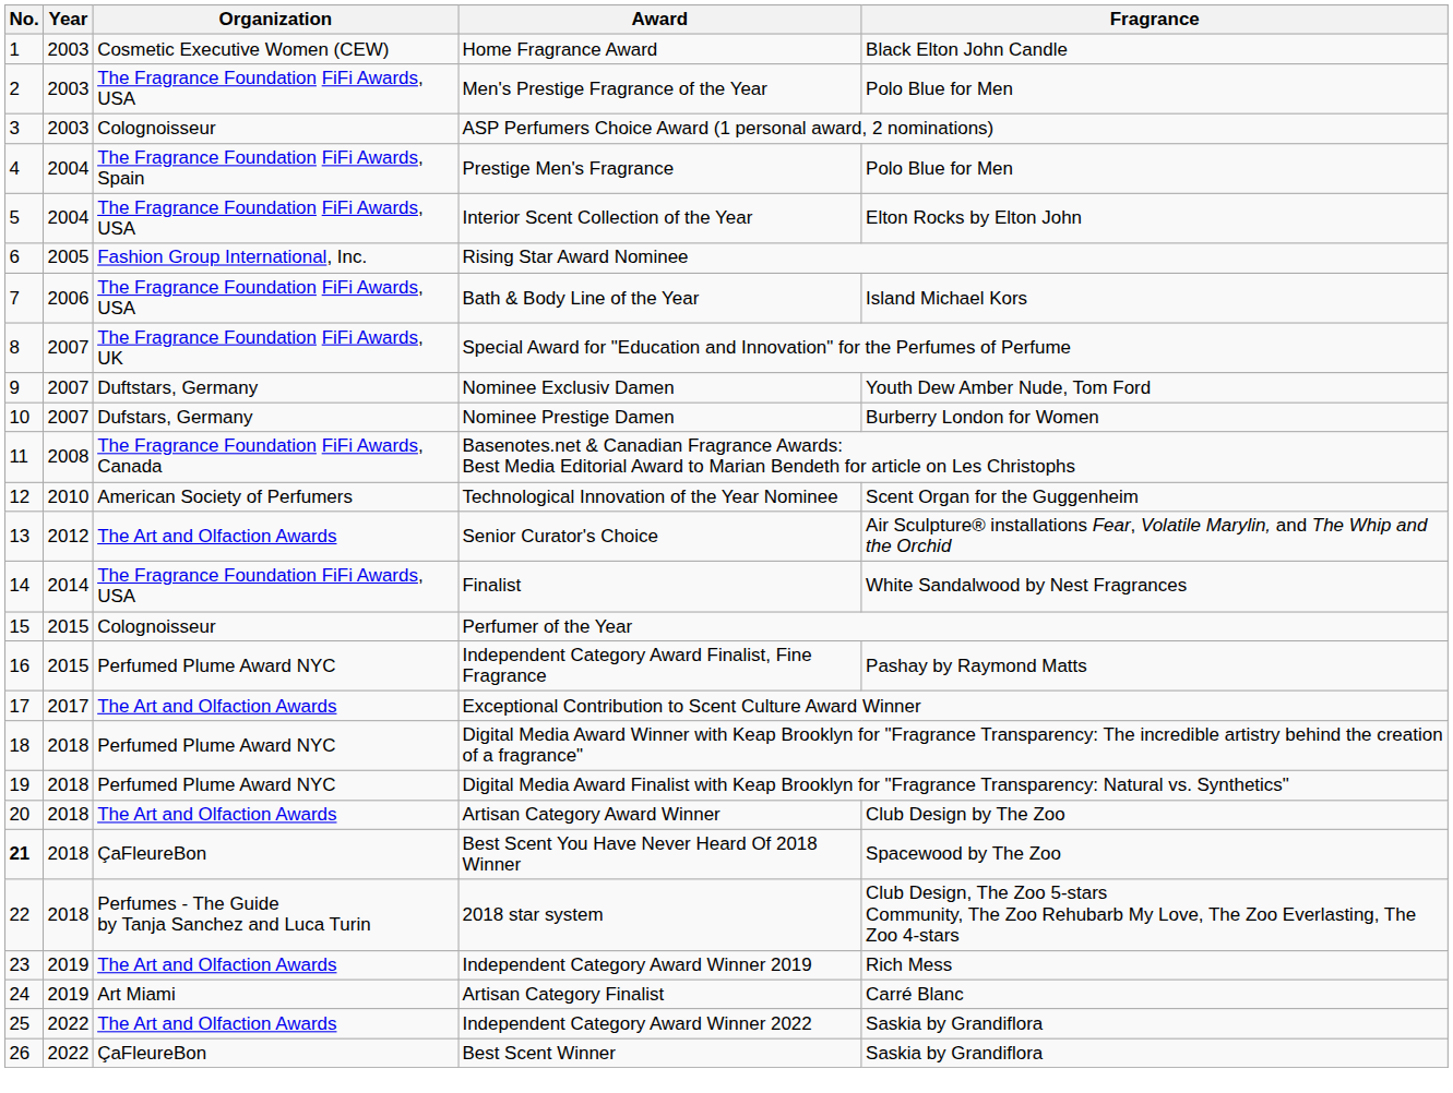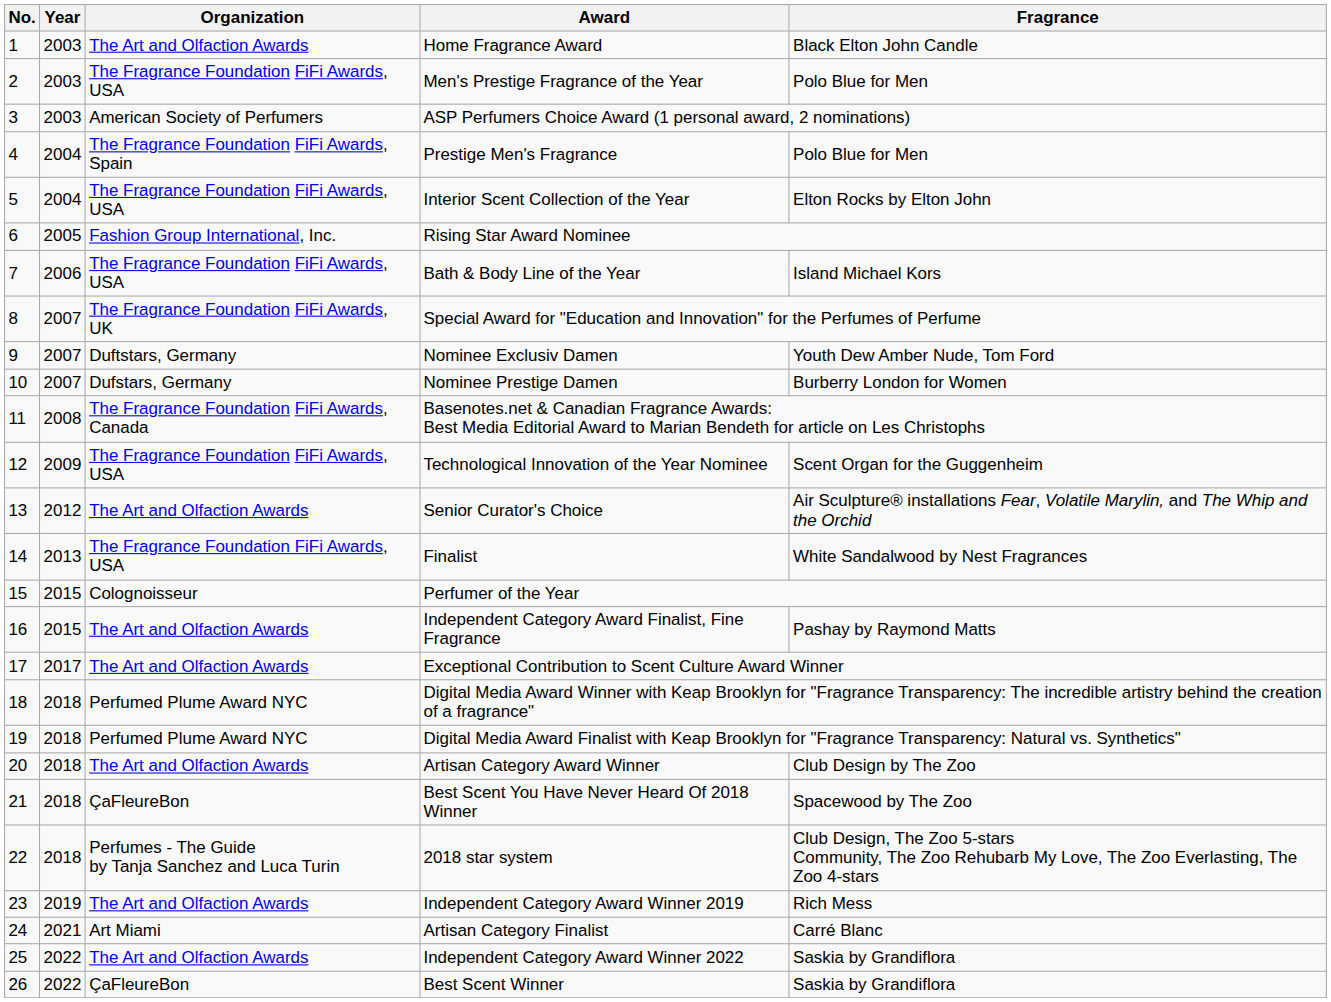Home Fragrance Award | Organization: Cosmetic Executive Women (CEW) -> The Art and Olfaction Awards
ASP Perfumers Choice Award (1 personal award, 2 nominations) | Organization: Colognoisseur -> American Society of Perfumers
Technological Innovation of the Year Nominee | Year: 2010 -> 2009
Technological Innovation of the Year Nominee | Organization: American Society of Perfumers -> The Fragrance Foundation FiFi Awards, USA
Finalist | Year: 2014 -> 2013
Independent Category Award Finalist, Fine Fragrance | Organization: Perfumed Plume Award NYC -> The Art and Olfaction Awards
Best Scent You Have Never Heard Of 2018 Winner | No.: bold -> normal
Artisan Category Finalist | Year: 2019 -> 2021
